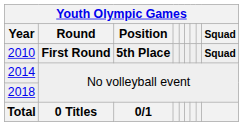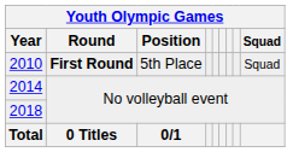2010 | Youth Olympic Games / Position: bold -> normal
2010 | Youth Olympic Games / Squad: bold -> normal
